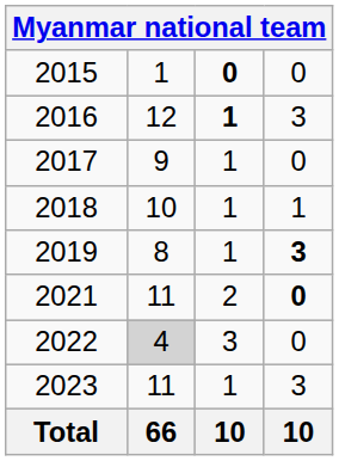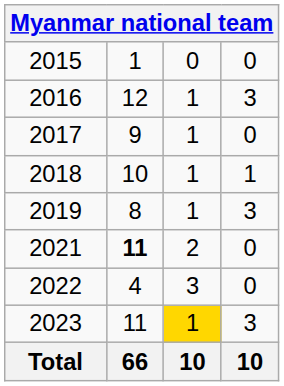2015 | column 3: bold -> normal
2016 | column 3: bold -> normal
2019 | column 4: bold -> normal
2021 | column 2: normal -> bold
2021 | column 4: bold -> normal
2022 | column 2: lightgrey background -> no background
2023 | column 3: no background -> gold background
